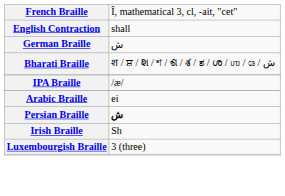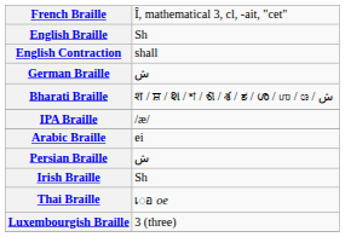+ row: English Braille | Sh
Persian Braille | column 2: bold -> normal
+ row: Thai Braille | เ◌อ oe
